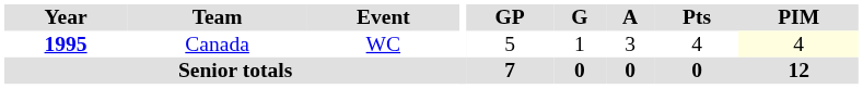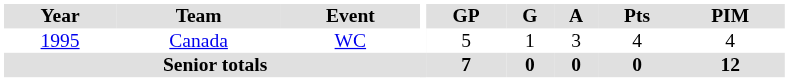Canada | Year: bold -> normal
Canada | PIM: lightyellow background -> no background
